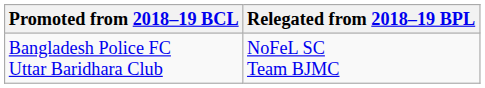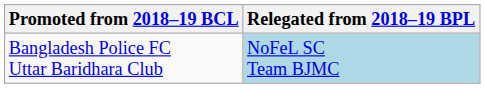Bangladesh Police FC Uttar Baridhara Club | Relegated from 2018–19 BPL: no background -> lightblue background
